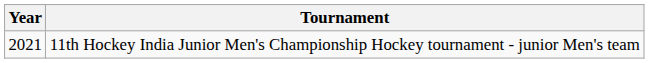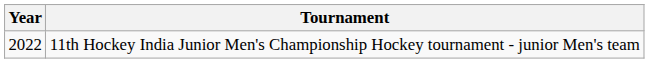row 2 | Year: 2021 -> 2022
